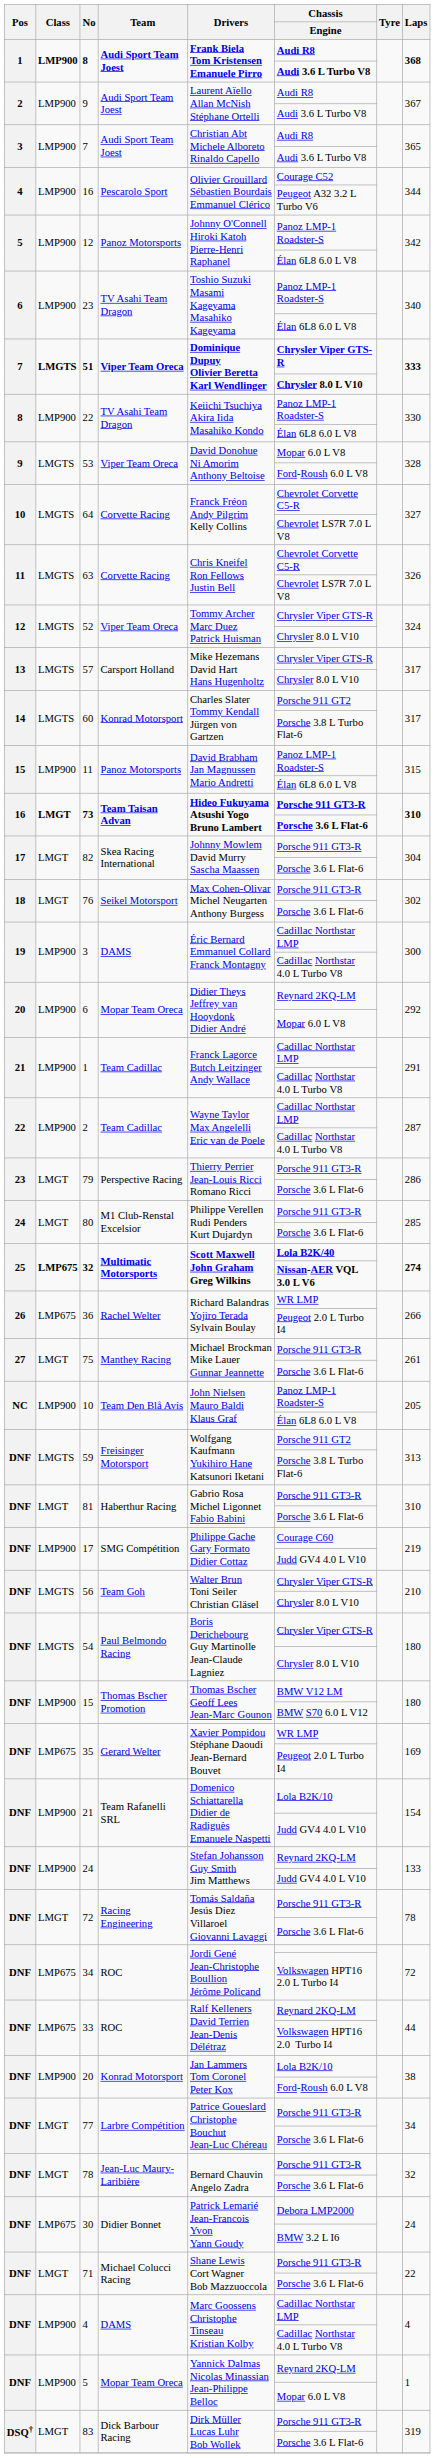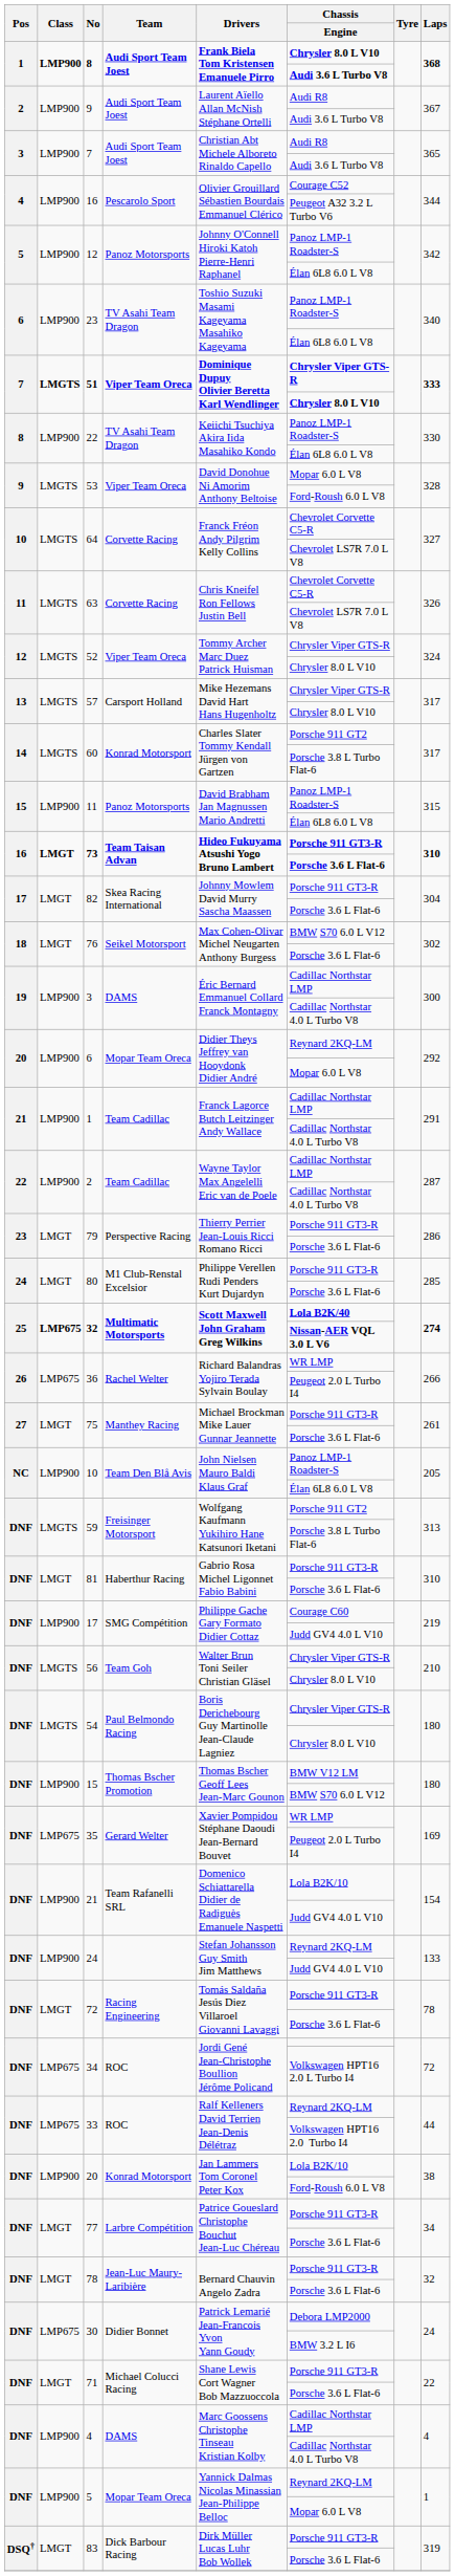row 3 | Chassis / Engine: Audi R8 -> Chrysler 8.0 L V10
row 37 | Chassis / Engine: Porsche 911 GT3-R -> BMW S70 6.0 L V12
